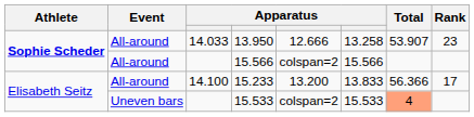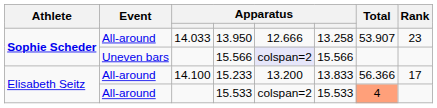row 4 | Event: All-around -> Uneven bars
row 4 | column 5: no background -> lavender background
row 6 | Event: Uneven bars -> All-around
